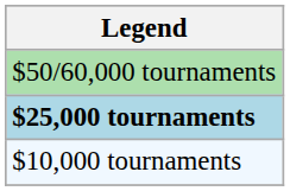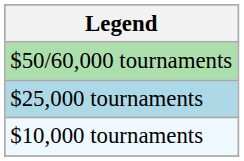row 3 | column 1: bold -> normal
